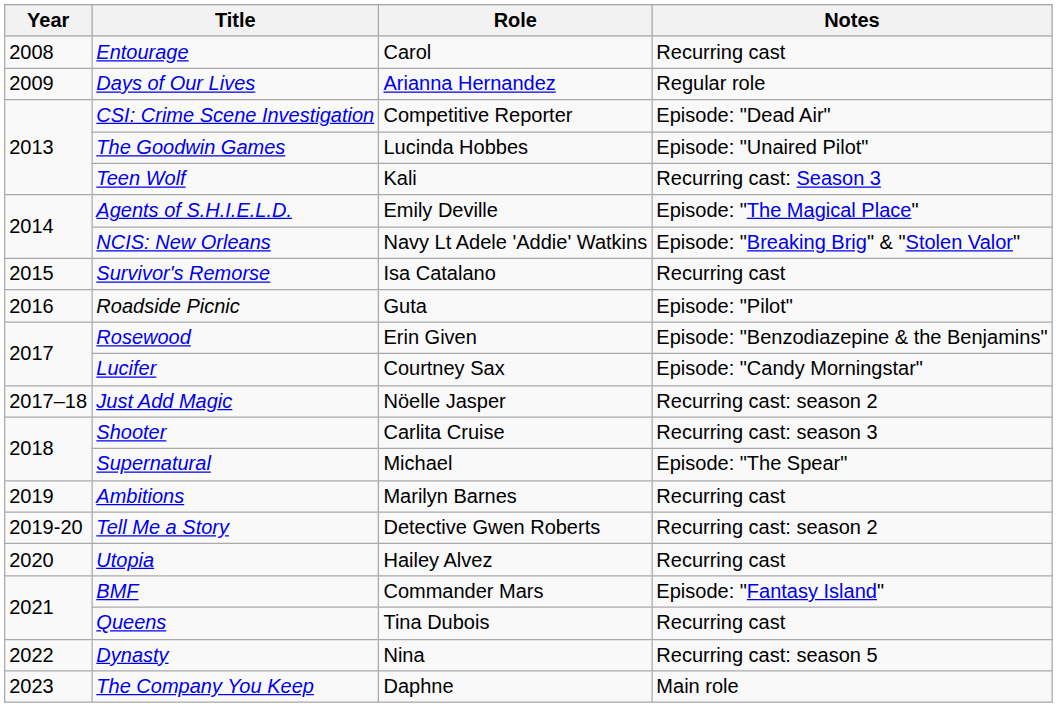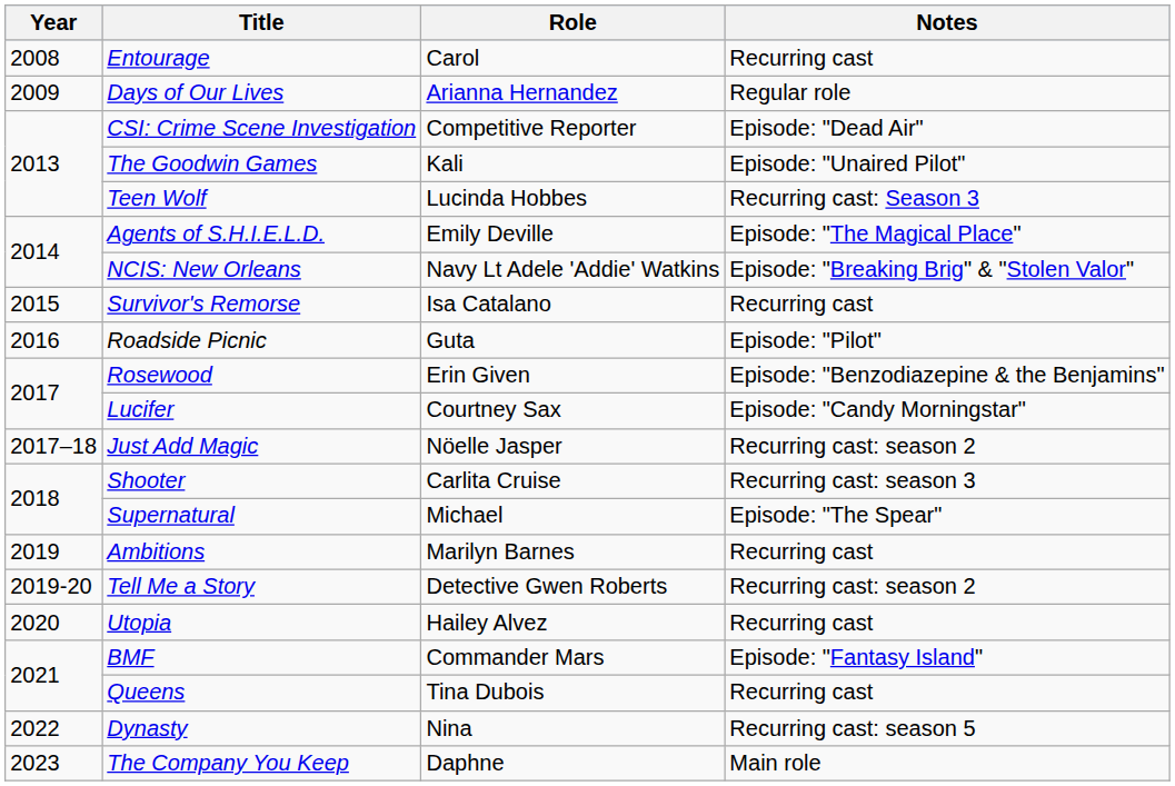The Goodwin Games | Role: Lucinda Hobbes -> Kali
Teen Wolf | Role: Kali -> Lucinda Hobbes
